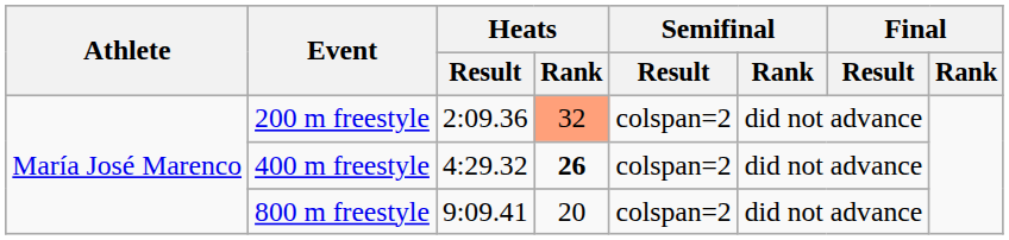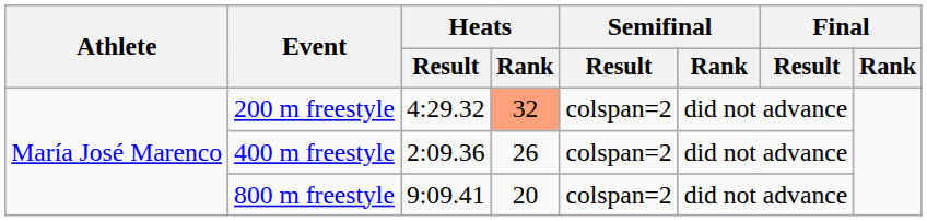200 m freestyle | Heats / Result: 2:09.36 -> 4:29.32
400 m freestyle | Heats / Result: 4:29.32 -> 2:09.36
400 m freestyle | Heats / Rank: bold -> normal
